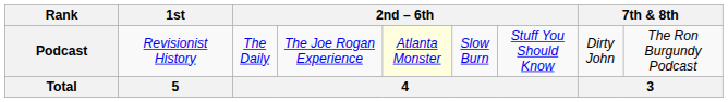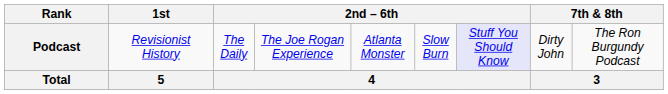Podcast | column 5: lightyellow background -> no background
Podcast | column 7: no background -> lavender background
